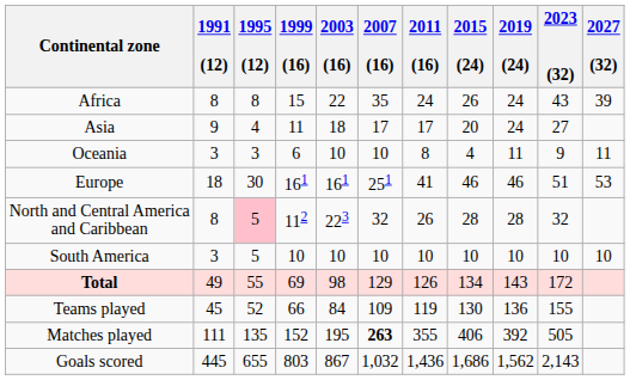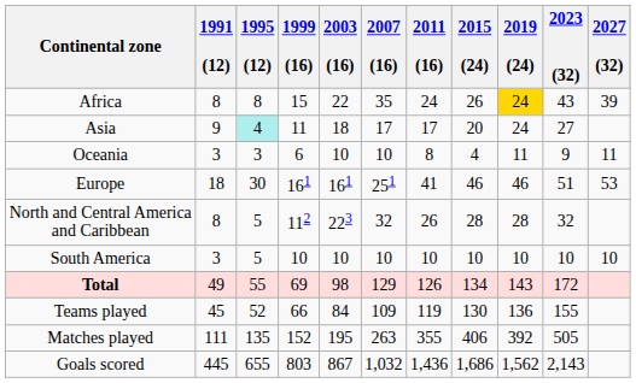Africa | 2019 (24): no background -> gold background
Asia | 1995 (12): no background -> paleturquoise background
North and Central America and Caribbean | 1995 (12): pink background -> no background
Matches played | 2007 (16): bold -> normal
